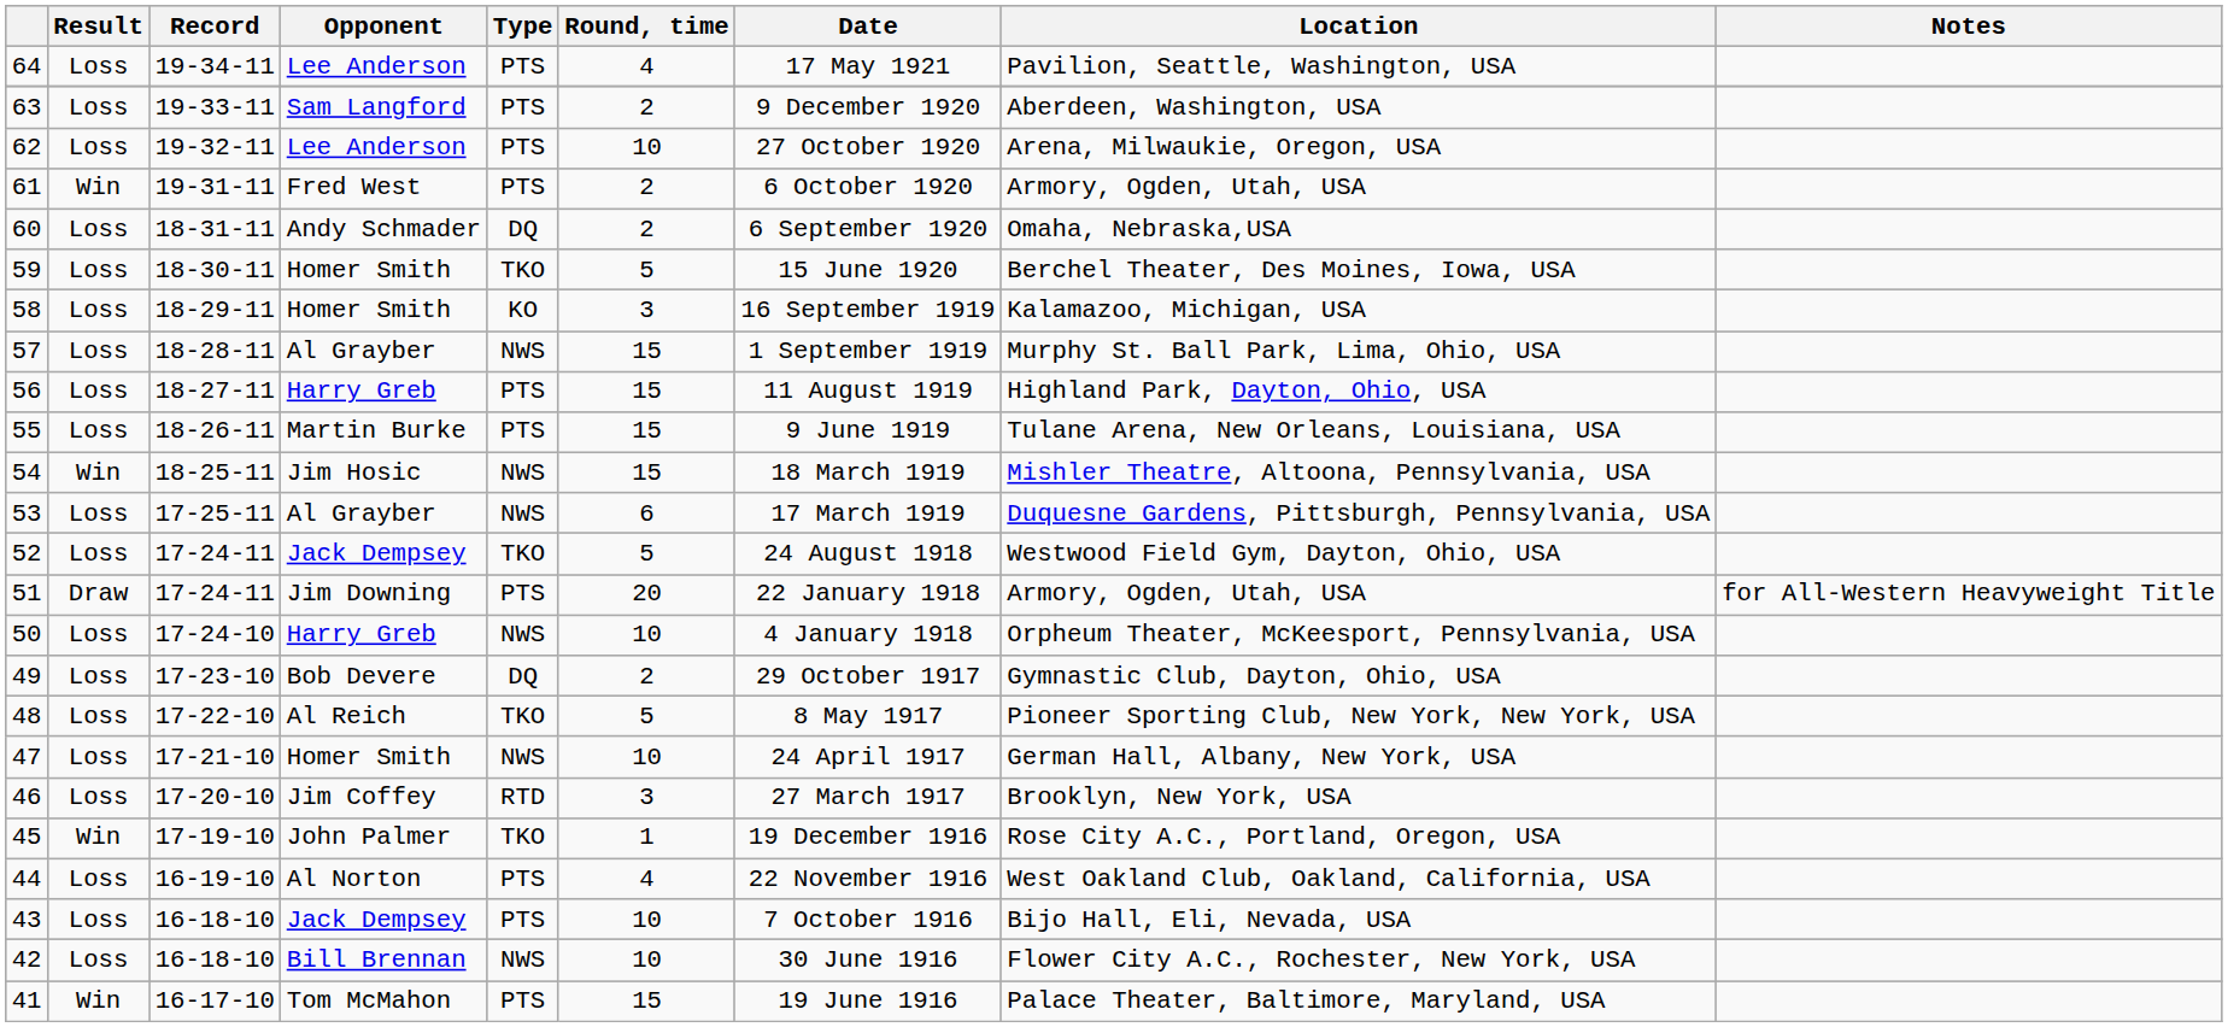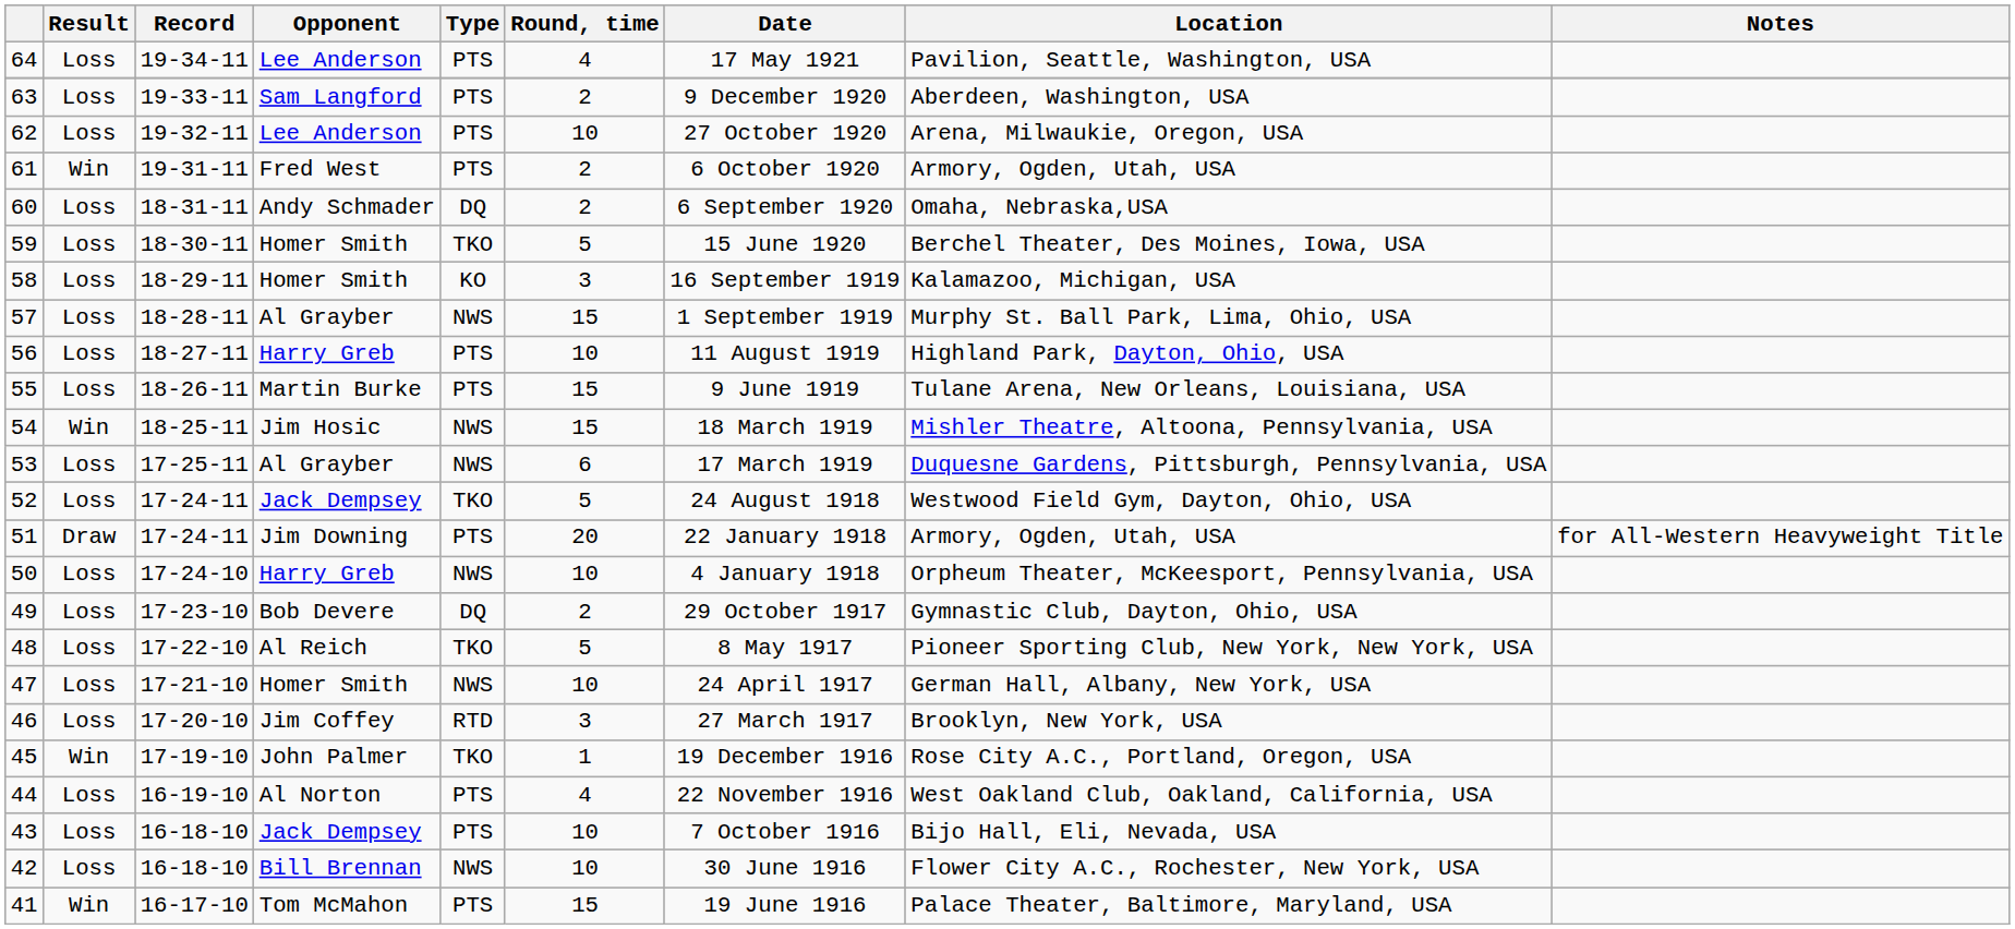56 | Round, time: 15 -> 10
